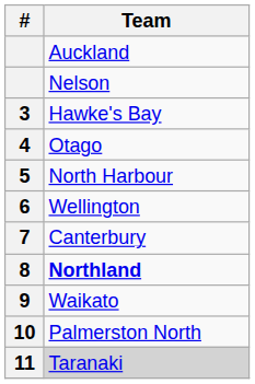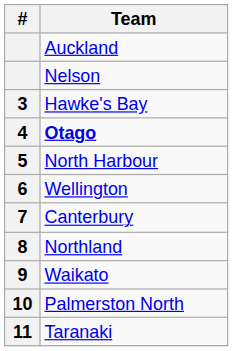Otago | Team: normal -> bold
Northland | Team: bold -> normal
Taranaki | Team: lightgrey background -> no background
